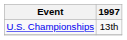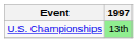U.S. Championships | 1997: no background -> lightgreen background
